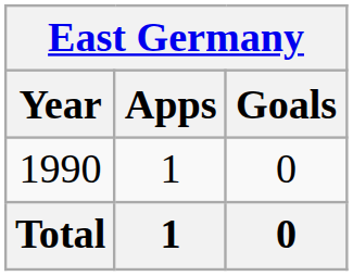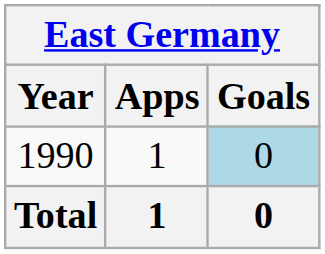1990 | Goals: no background -> lightblue background
